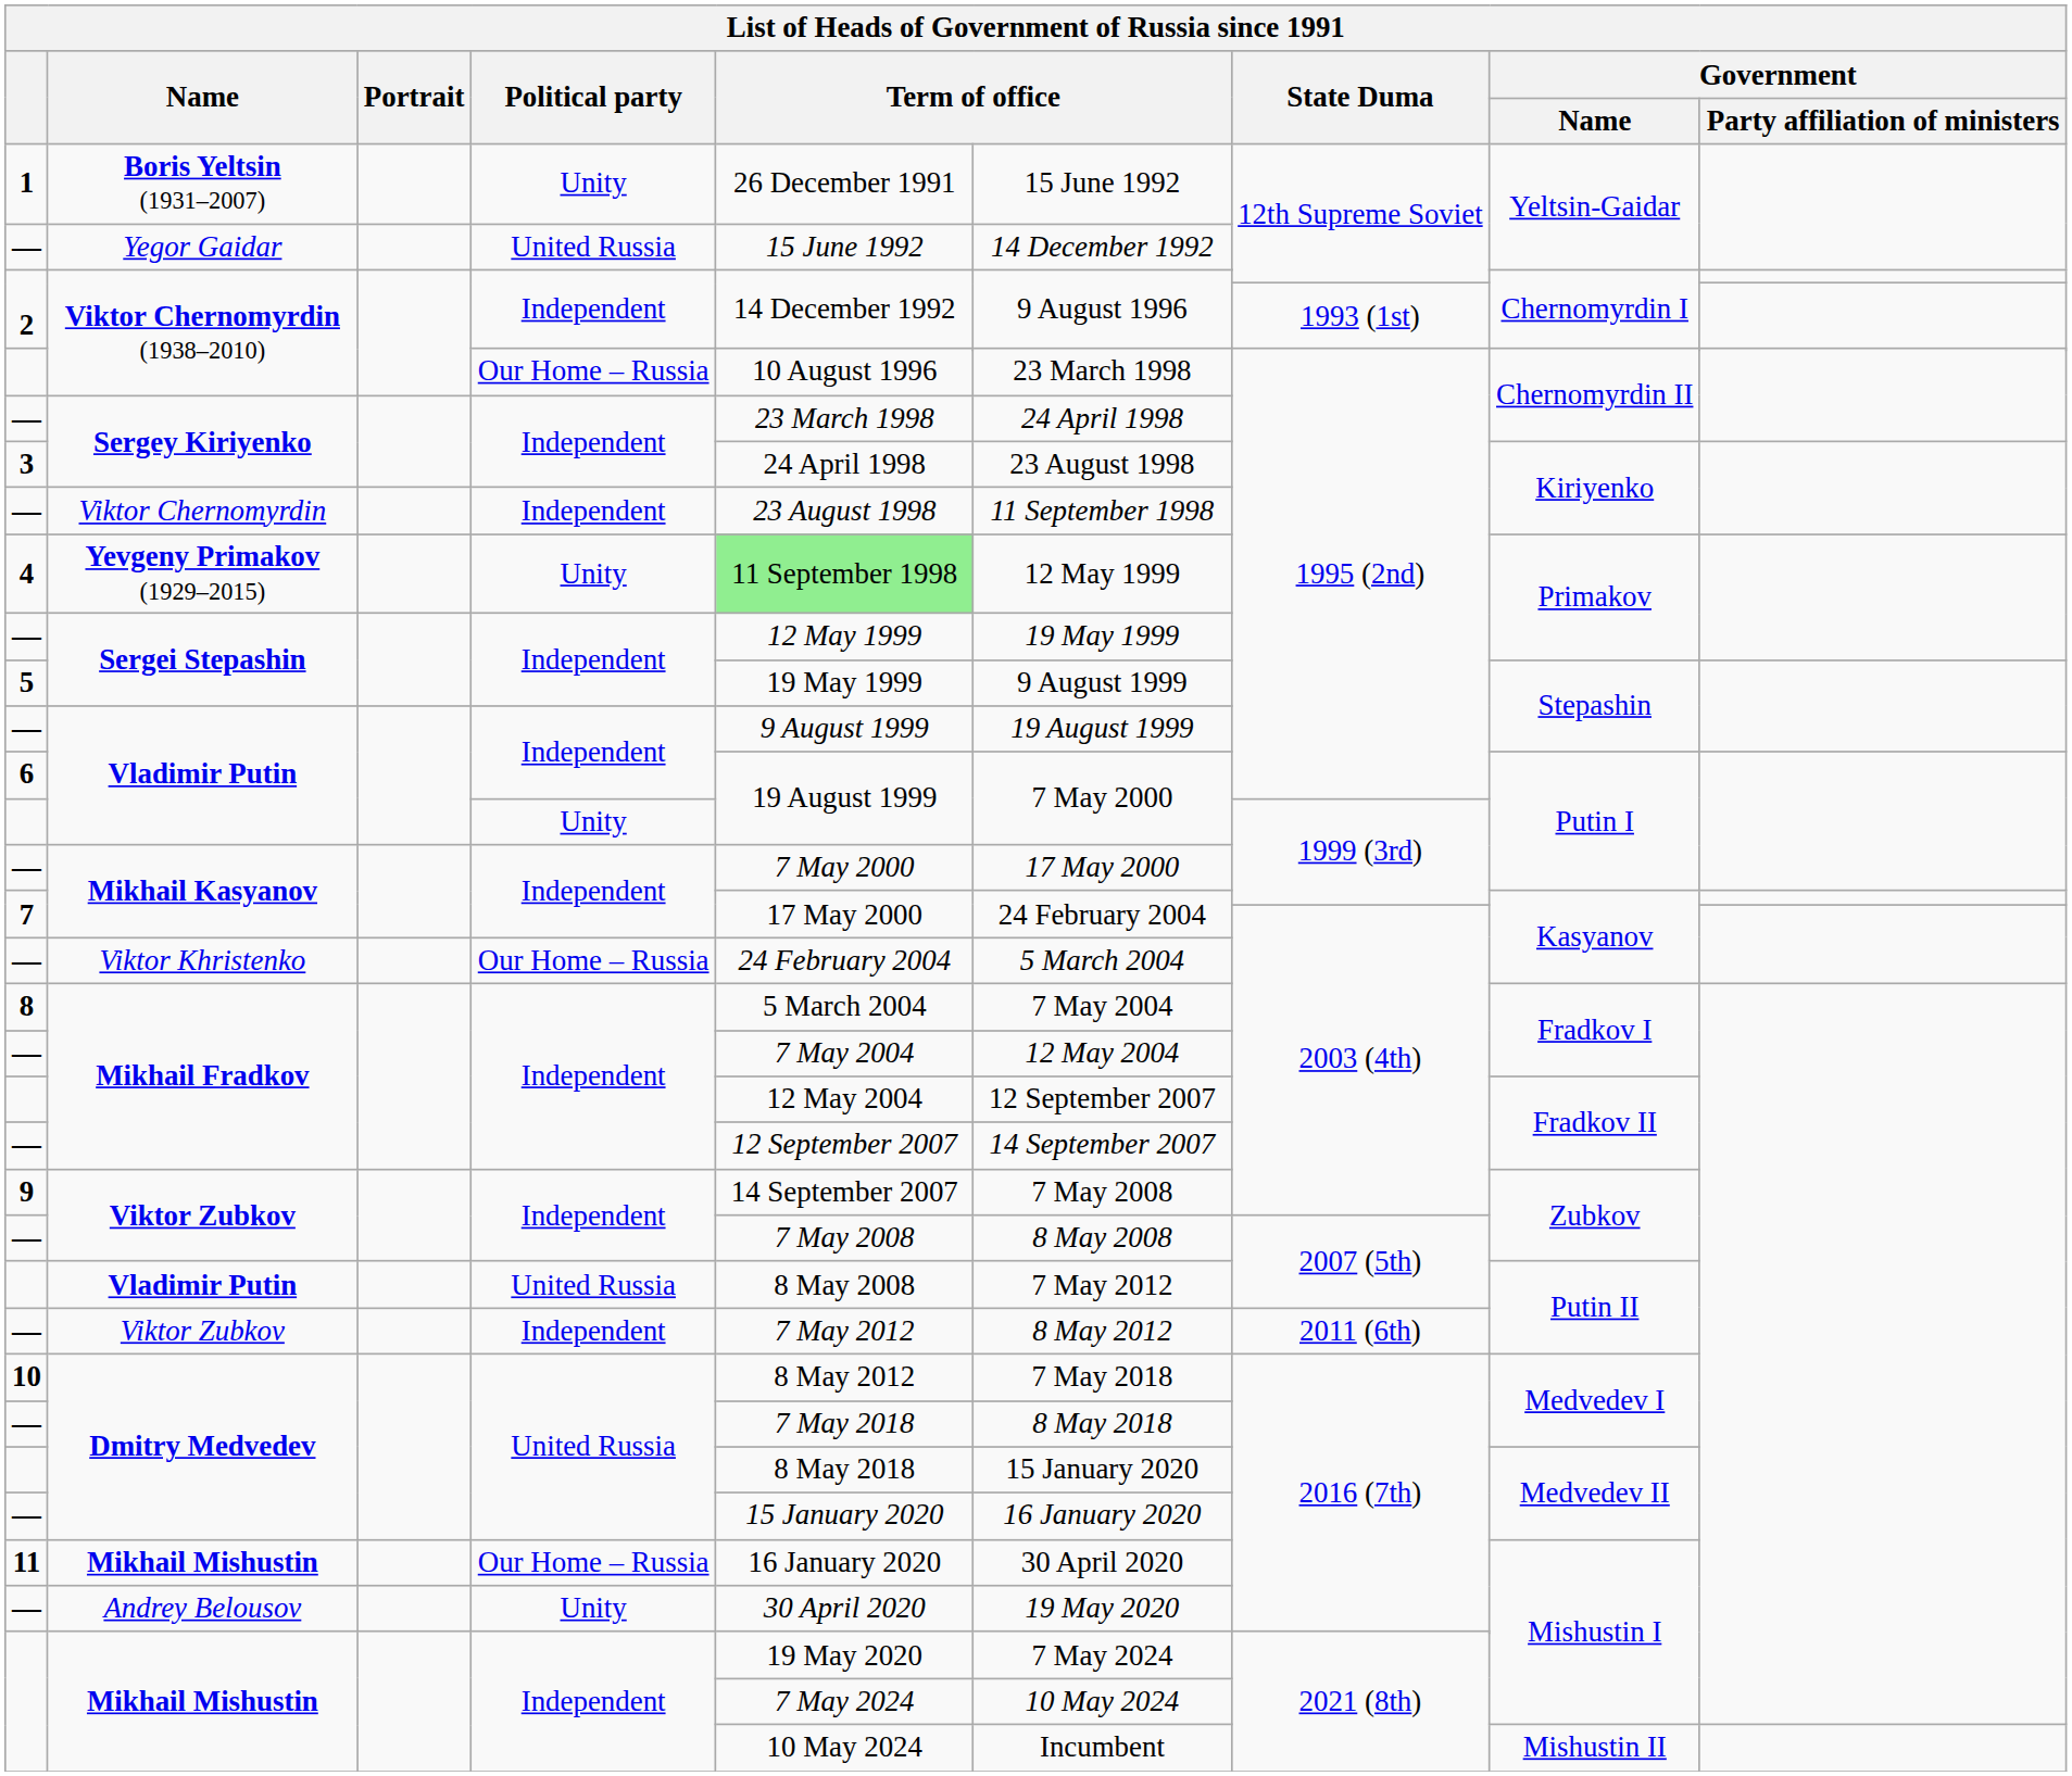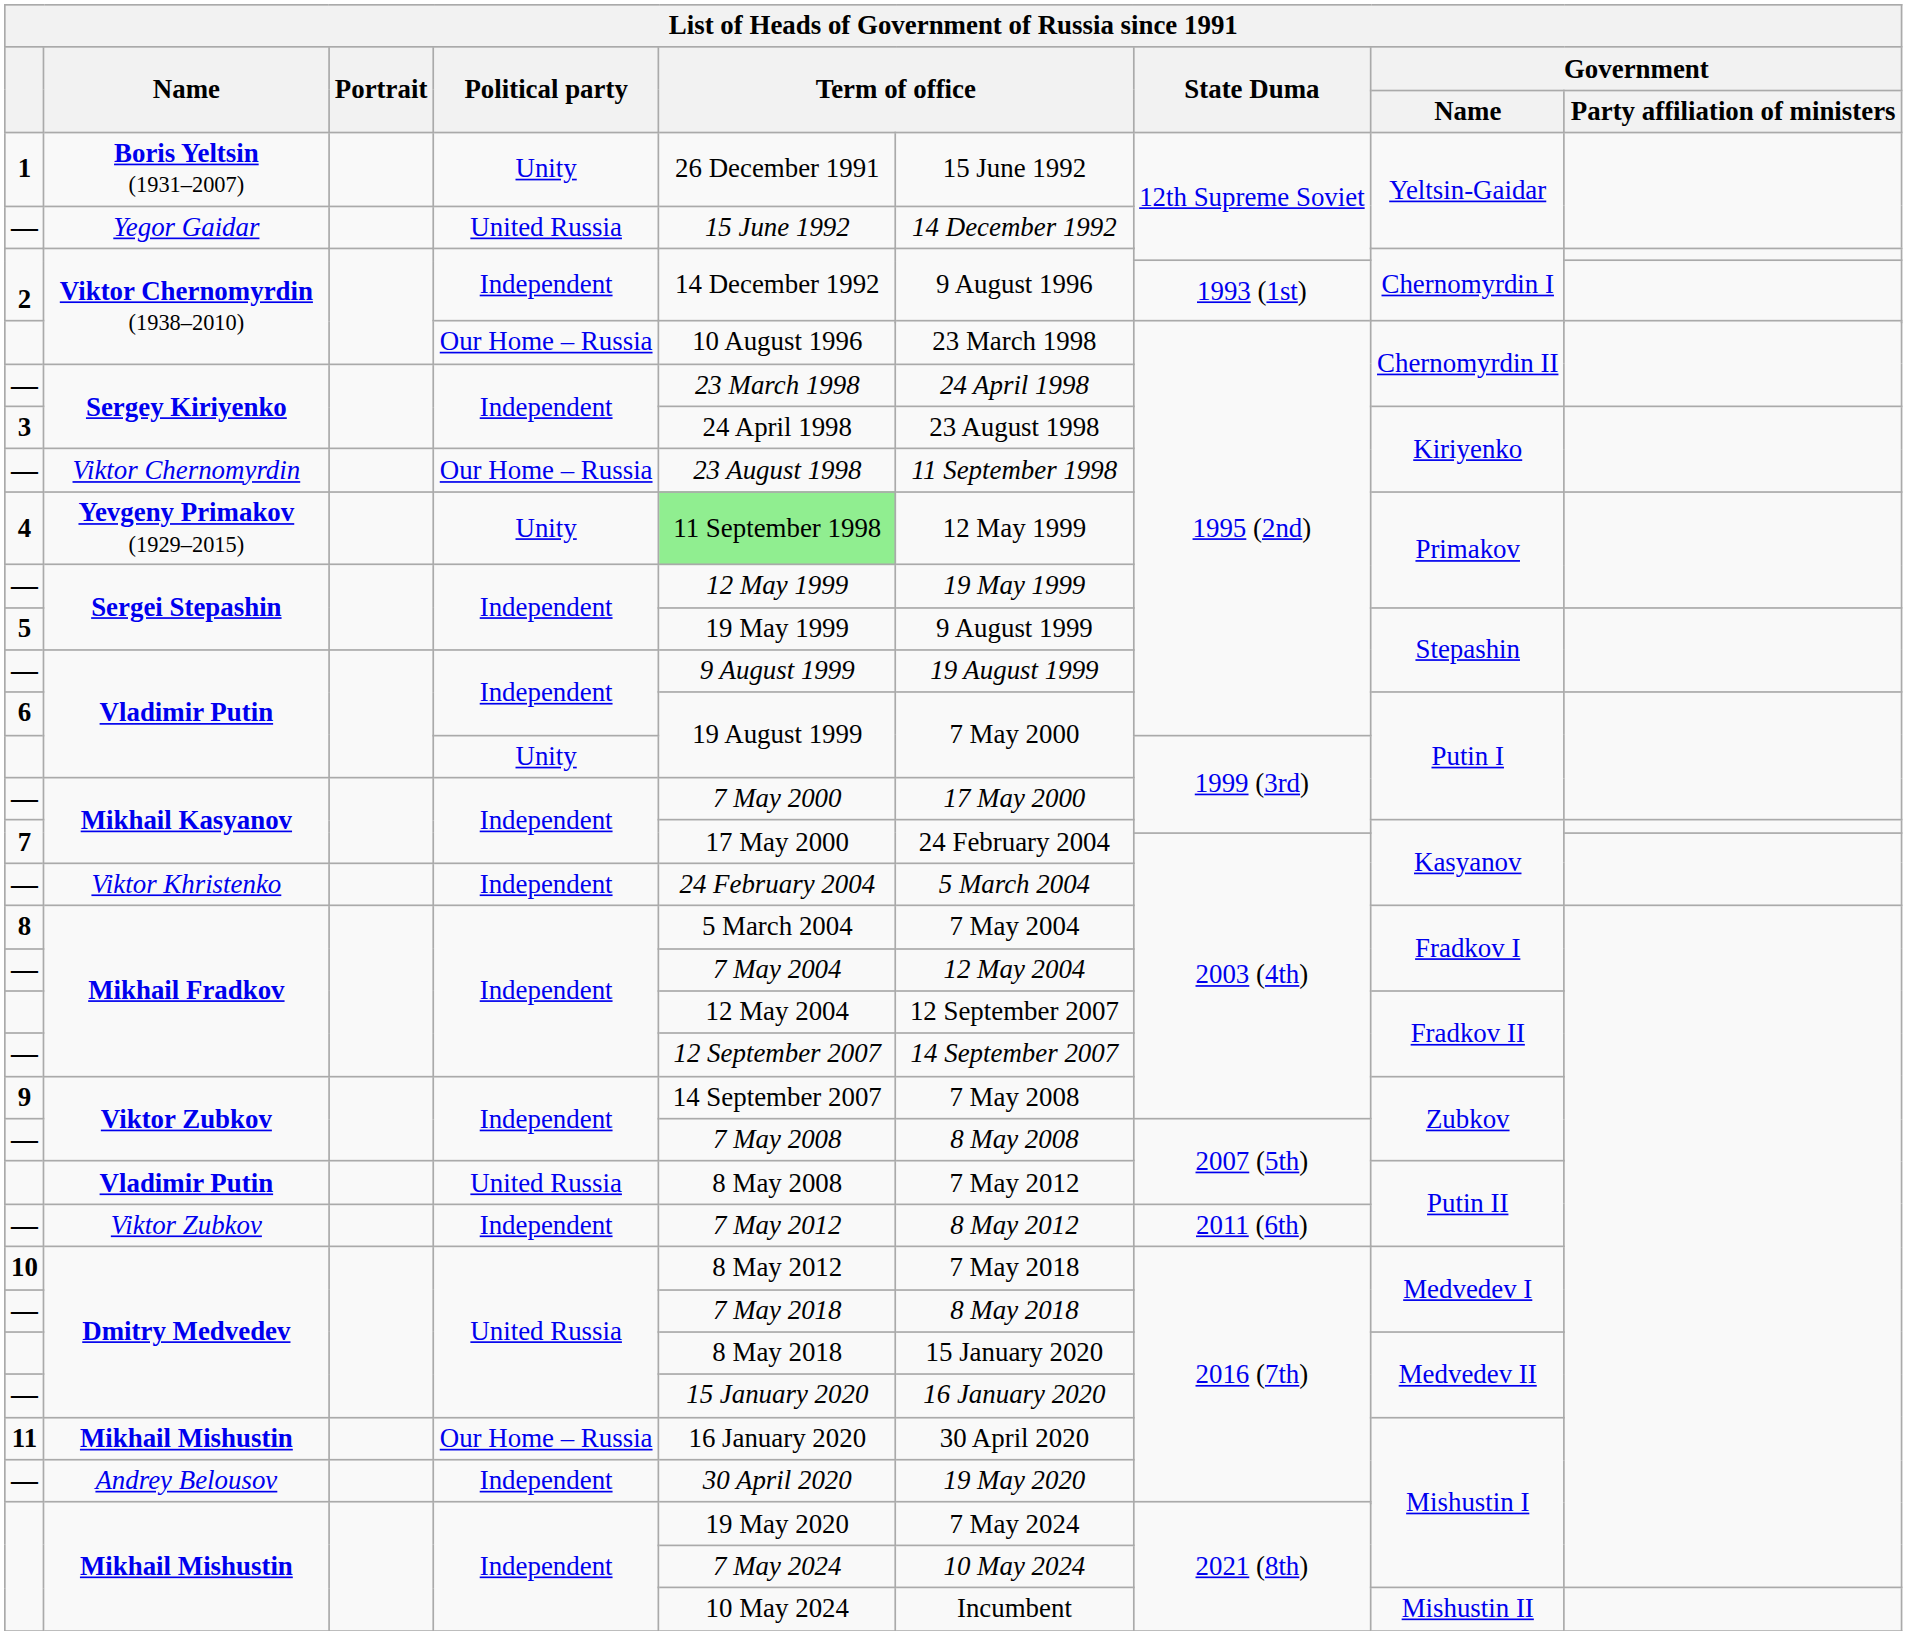Viktor Chernomyrdin | Political party: Independent -> Our Home – Russia
Viktor Khristenko | Political party: Our Home – Russia -> Independent
Andrey Belousov | Political party: Unity -> Independent
